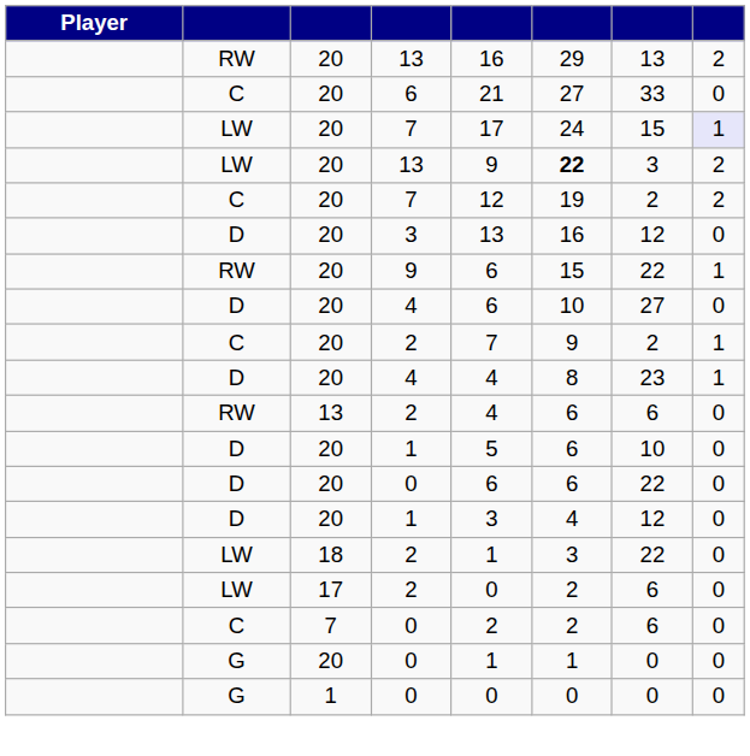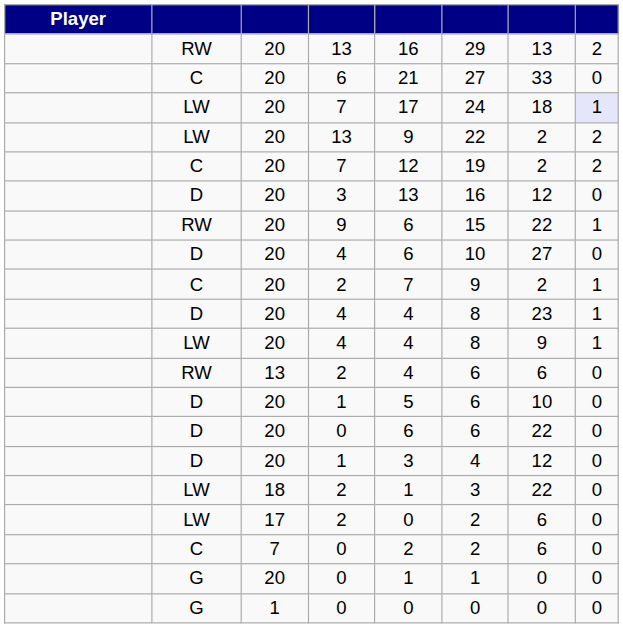LW / 7 | column 7: 15 -> 18
LW / 13 | column 6: bold -> normal
LW / 13 | column 7: 3 -> 2
+ row: LW | 20 | 4 | 4 | 8 | 9 | 1
